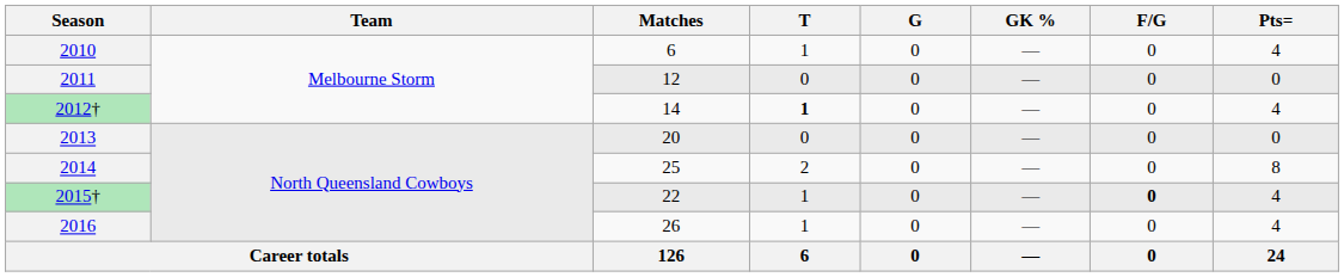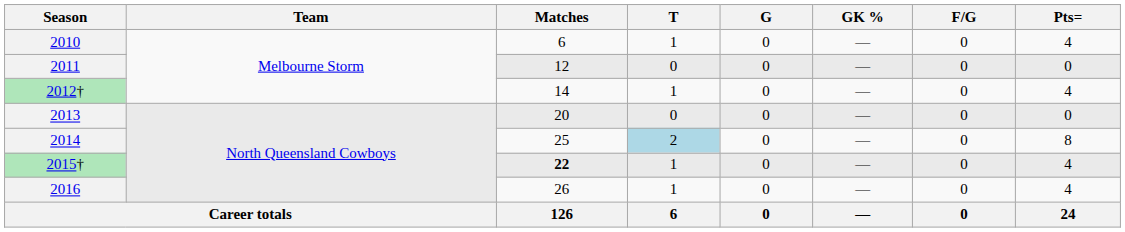2012† | T: bold -> normal
2014 | T: no background -> lightblue background
2015† | Matches: normal -> bold
2015† | F/G: bold -> normal
